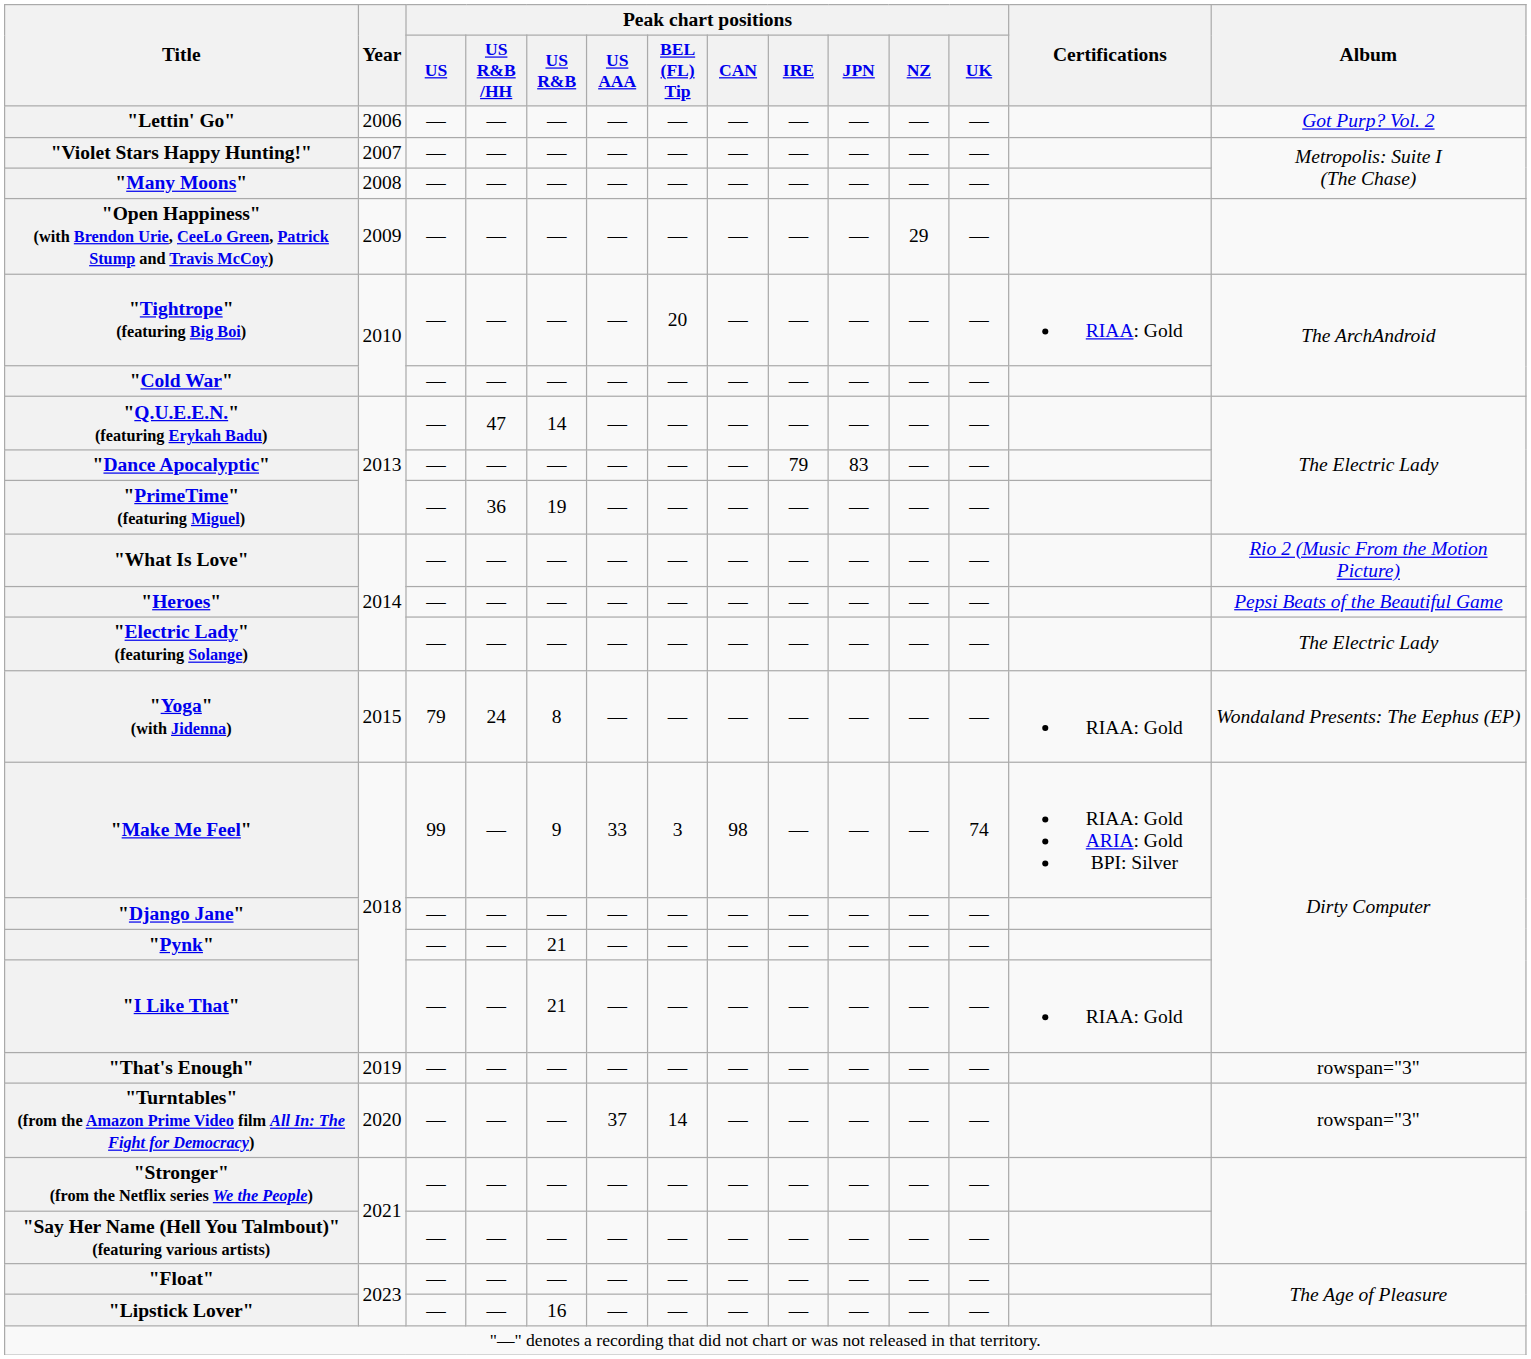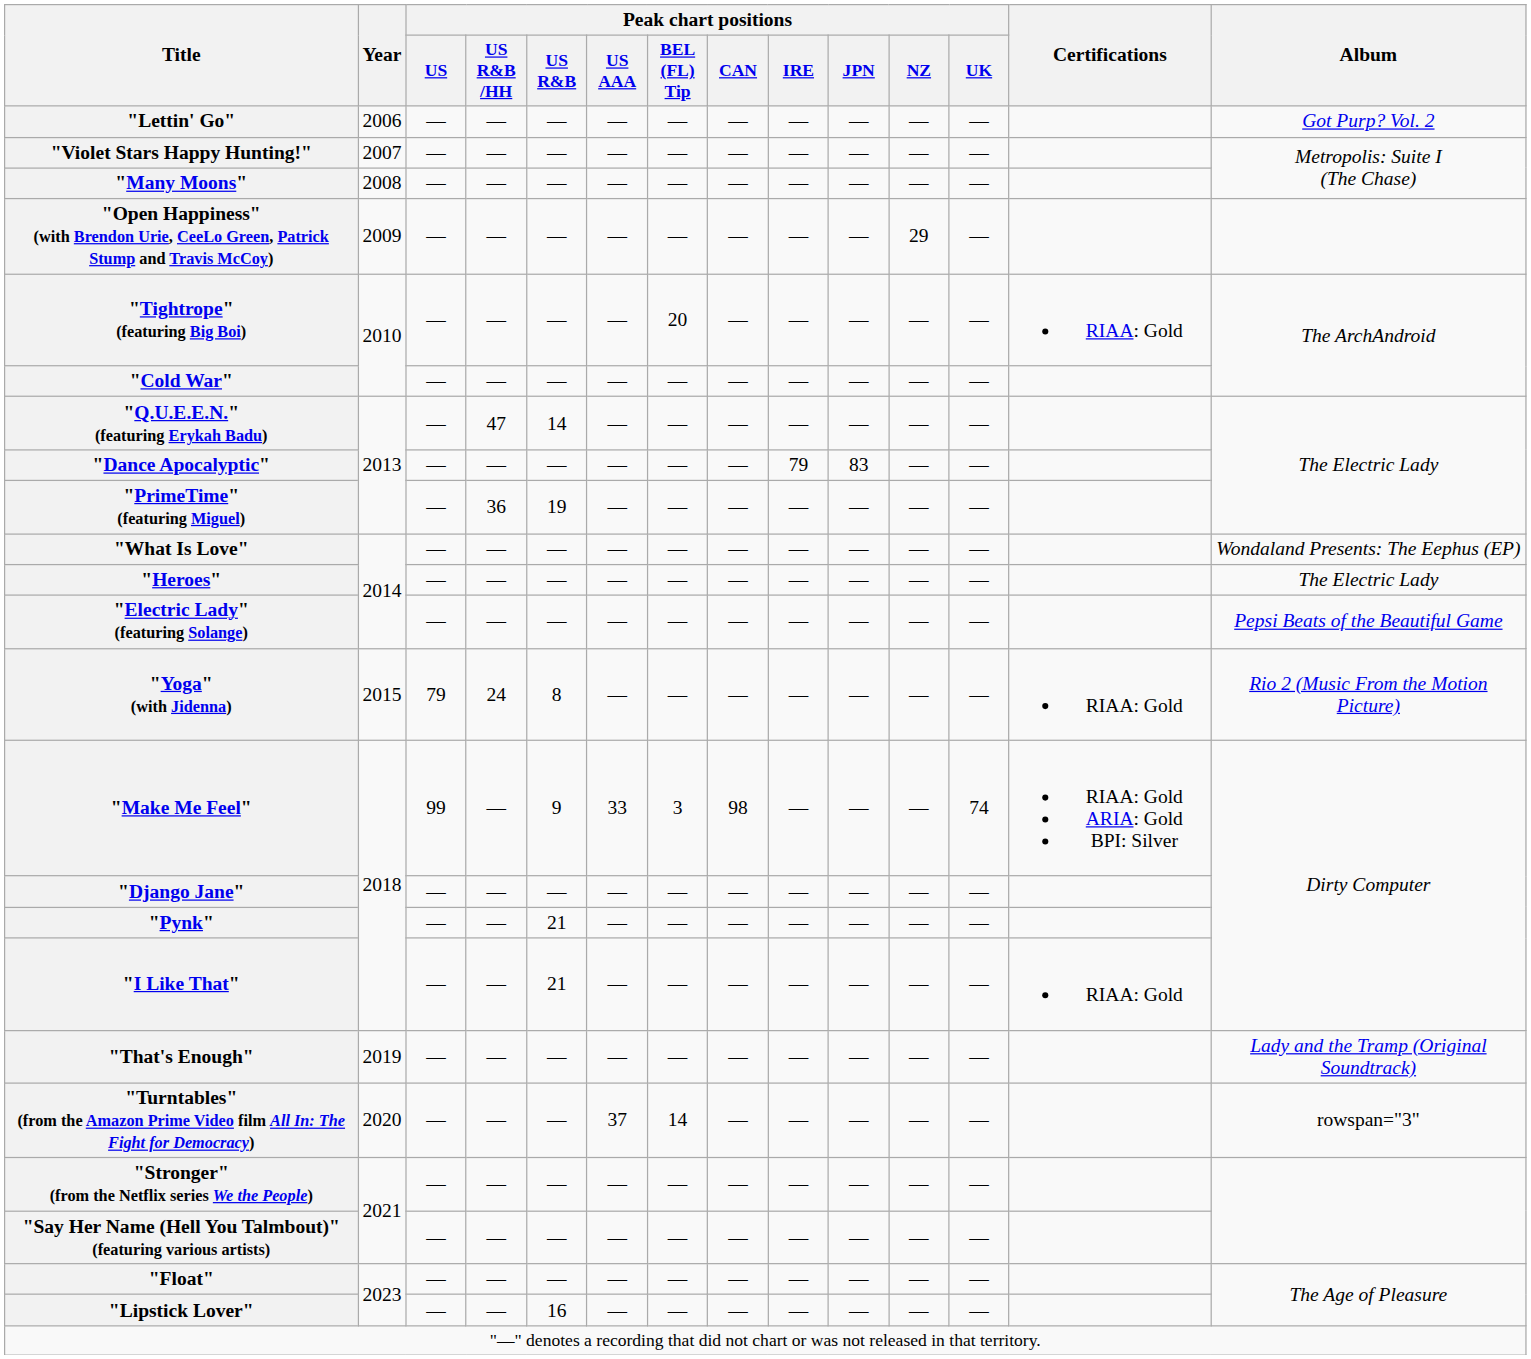"What Is Love" | Album: Rio 2 (Music From the Motion Picture) -> Wondaland Presents: The Eephus (EP)
"Heroes" | Album: Pepsi Beats of the Beautiful Game -> The Electric Lady
"Electric Lady" (featuring Solange) | Album: The Electric Lady -> Pepsi Beats of the Beautiful Game
"Yoga" (with Jidenna) | Album: Wondaland Presents: The Eephus (EP) -> Rio 2 (Music From the Motion Picture)
"That's Enough" | Album: rowspan="3" -> Lady and the Tramp (Original Soundtrack)
